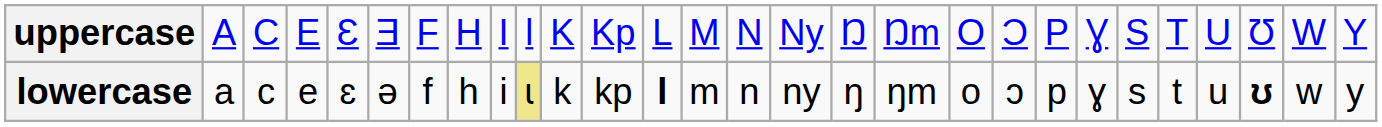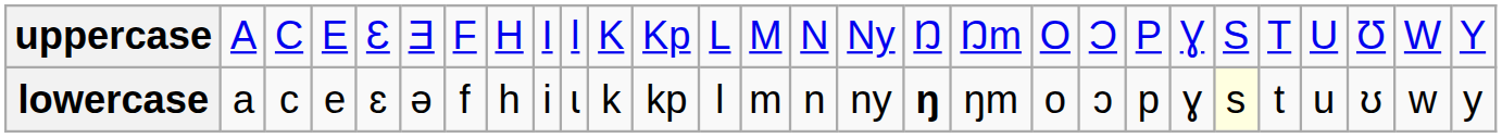lowercase | column 10: khaki background -> no background
lowercase | column 13: bold -> normal
lowercase | column 17: normal -> bold
lowercase | column 23: no background -> lightyellow background
lowercase | column 26: bold -> normal
